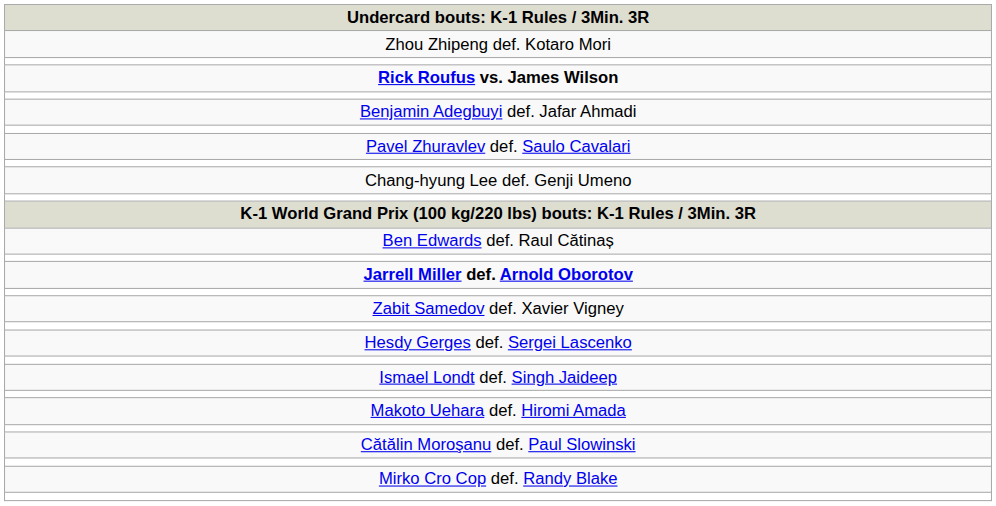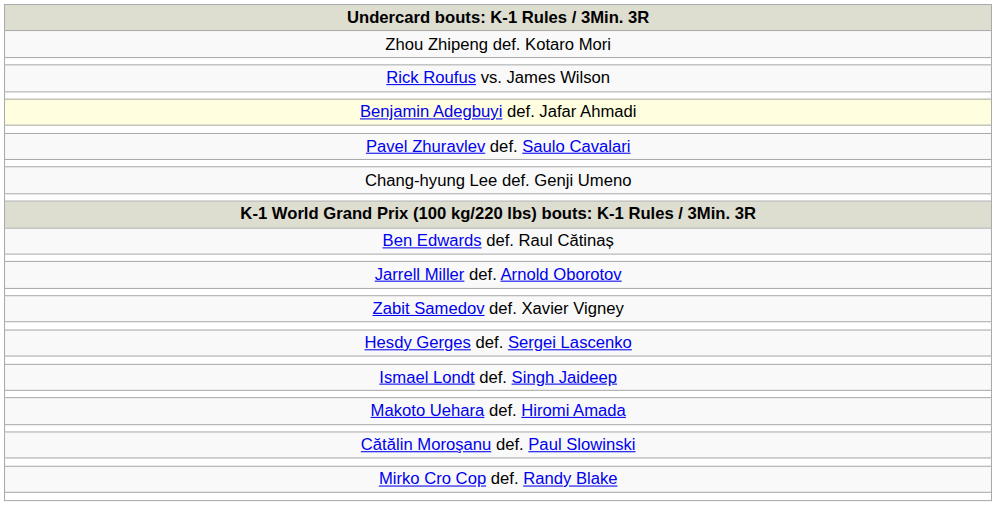Rick Roufus vs. James Wilson | column 1: bold -> normal
Benjamin Adegbuyi def. Jafar Ahmadi | column 1: no background -> lightyellow background
Jarrell Miller def. Arnold Oborotov | column 1: bold -> normal
